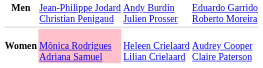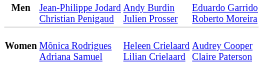Women | column 2: pink background -> no background
